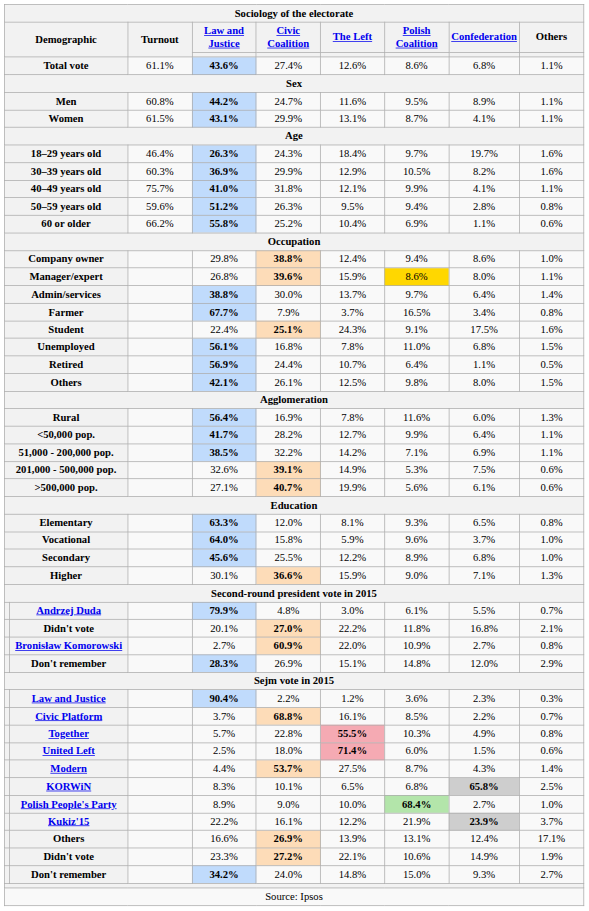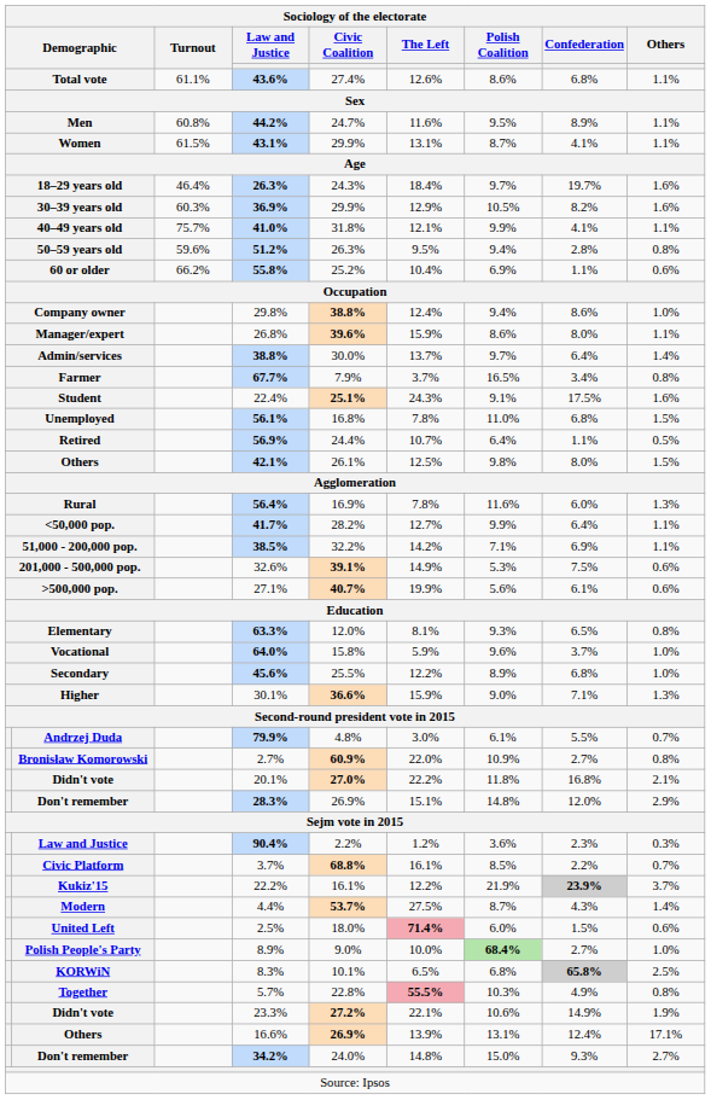Manager/expert | Polish Coalition: gold background -> no background
rows swapped: Bronisław Komorowski <-> Didn't vote / 20.1%
rows swapped: Kukiz'15 <-> Together
rows swapped: Modern <-> United Left
rows swapped: Polish People's Party <-> KORWiN
rows swapped: Others / 16.6% <-> Didn't vote / 23.3%
